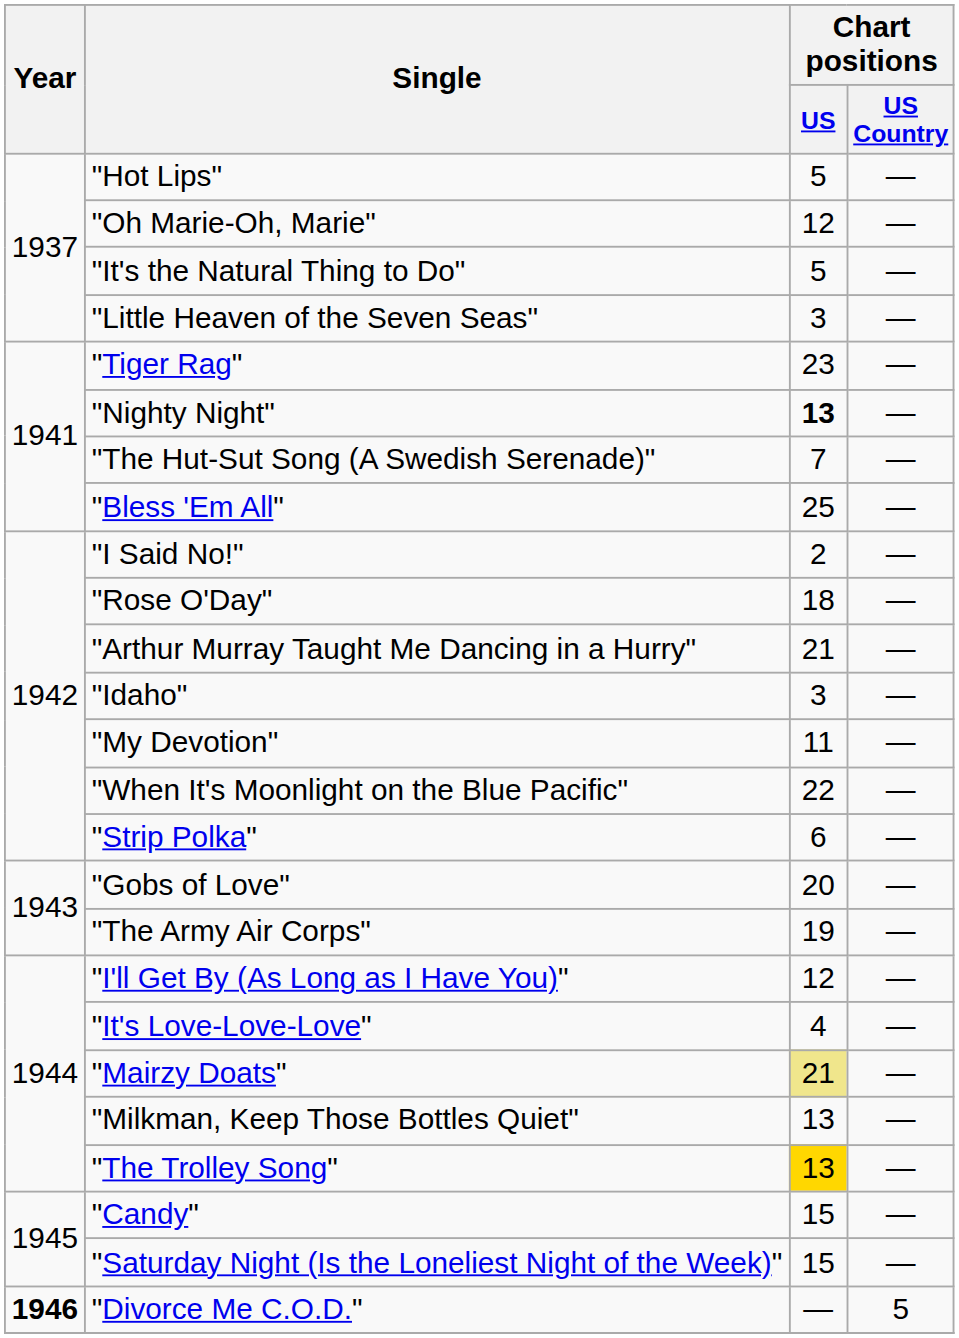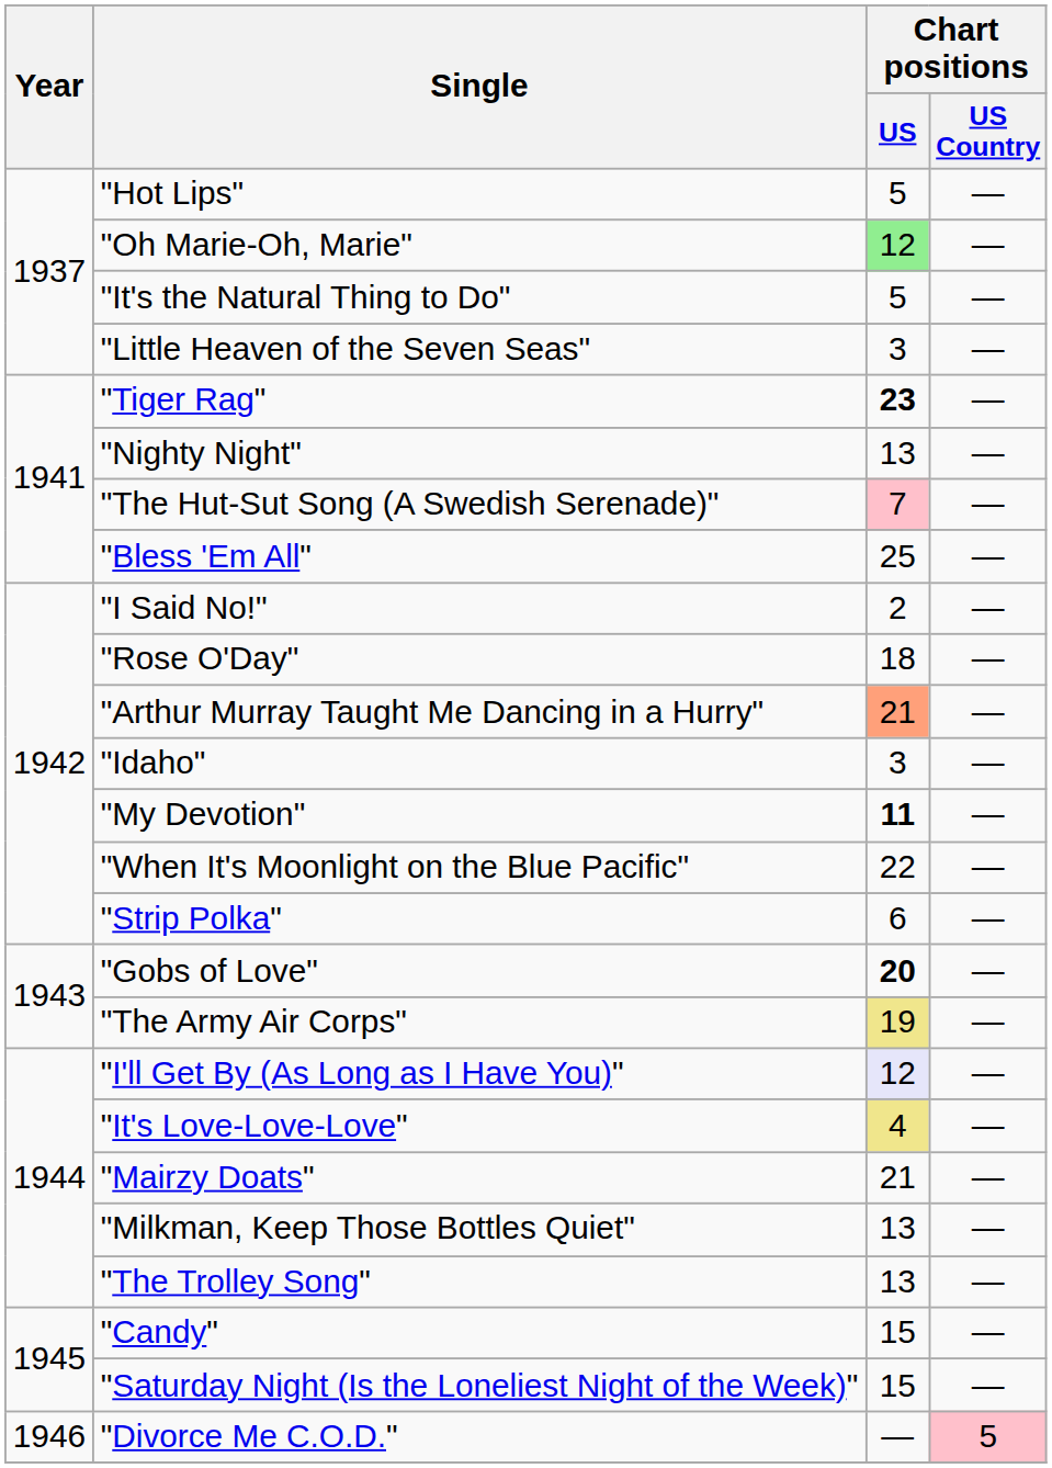"Oh Marie-Oh, Marie" | Chart positions / US: no background -> lightgreen background
"Tiger Rag" | Chart positions / US: normal -> bold
"Nighty Night" | Chart positions / US: bold -> normal
"The Hut-Sut Song (A Swedish Serenade)" | Chart positions / US: no background -> pink background
"Arthur Murray Taught Me Dancing in a Hurry" | Chart positions / US: no background -> lightsalmon background
"My Devotion" | Chart positions / US: normal -> bold
"Gobs of Love" | Chart positions / US: normal -> bold
"The Army Air Corps" | Chart positions / US: no background -> khaki background
"I'll Get By (As Long as I Have You)" | Chart positions / US: no background -> lavender background
"It's Love-Love-Love" | Chart positions / US: no background -> khaki background
"Mairzy Doats" | Chart positions / US: khaki background -> no background
"The Trolley Song" | Chart positions / US: gold background -> no background
"Divorce Me C.O.D." | Year: bold -> normal
"Divorce Me C.O.D." | Chart positions / US Country: no background -> pink background
